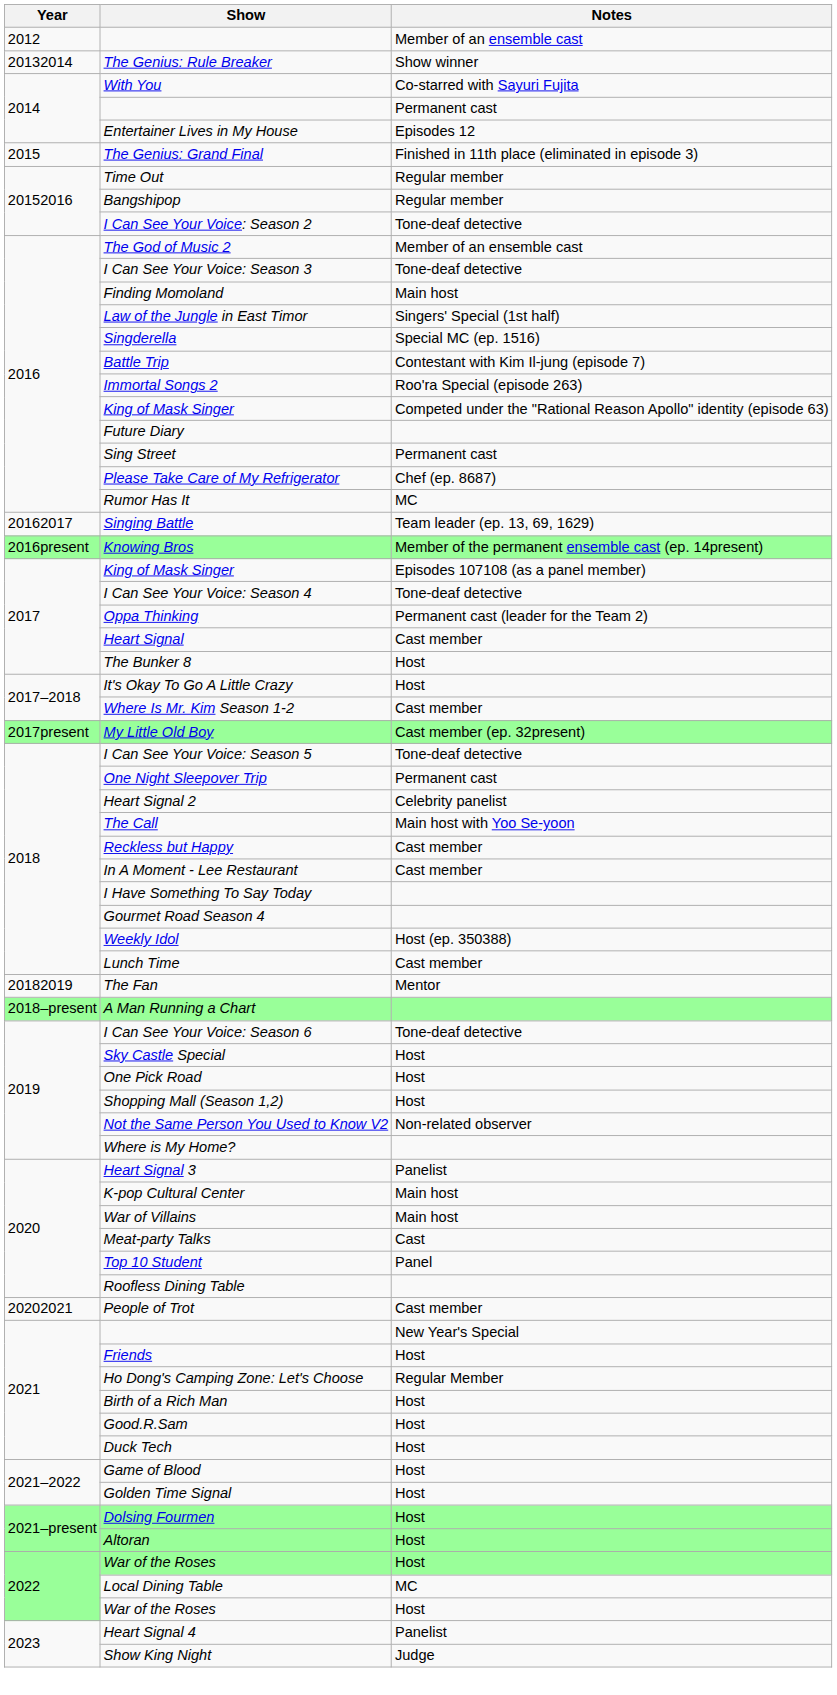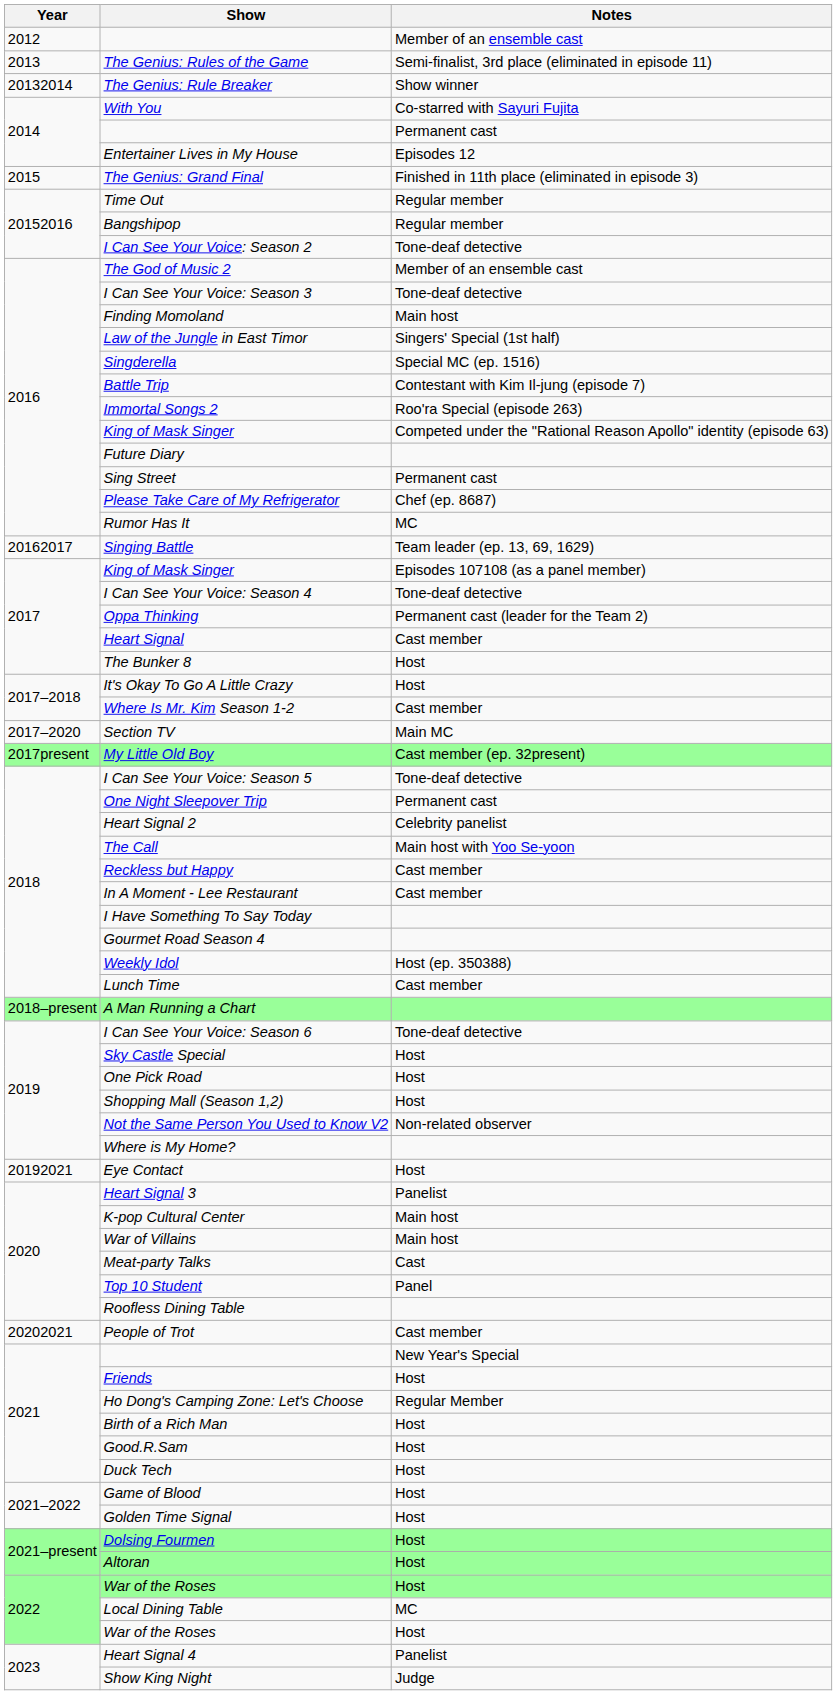+ row: 2013 | The Genius: Rules of the Game | Semi-finalist, 3rd place (eliminated in episode 11)
- row: 2016present | Knowing Bros | Member of the permanent ensemble cast (ep. 14present)
+ row: 2017–2020 | Section TV | Main MC
- row: 20182019 | The Fan | Mentor
+ row: 20192021 | Eye Contact | Host
